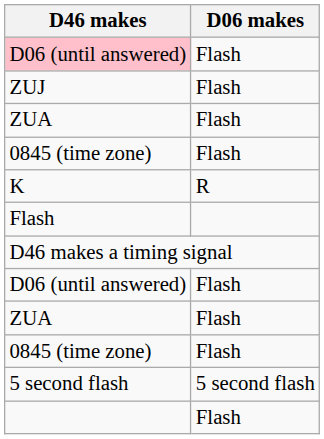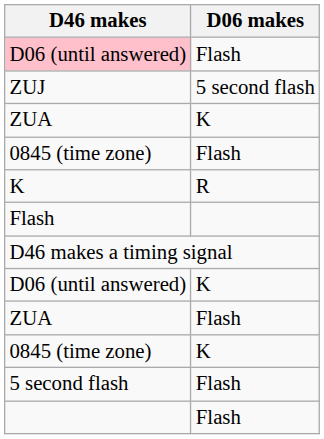row 3 | D06 makes: Flash -> 5 second flash
row 4 | D06 makes: Flash -> K
row 9 | D06 makes: Flash -> K
row 11 | D06 makes: Flash -> K
row 12 | D06 makes: 5 second flash -> Flash
